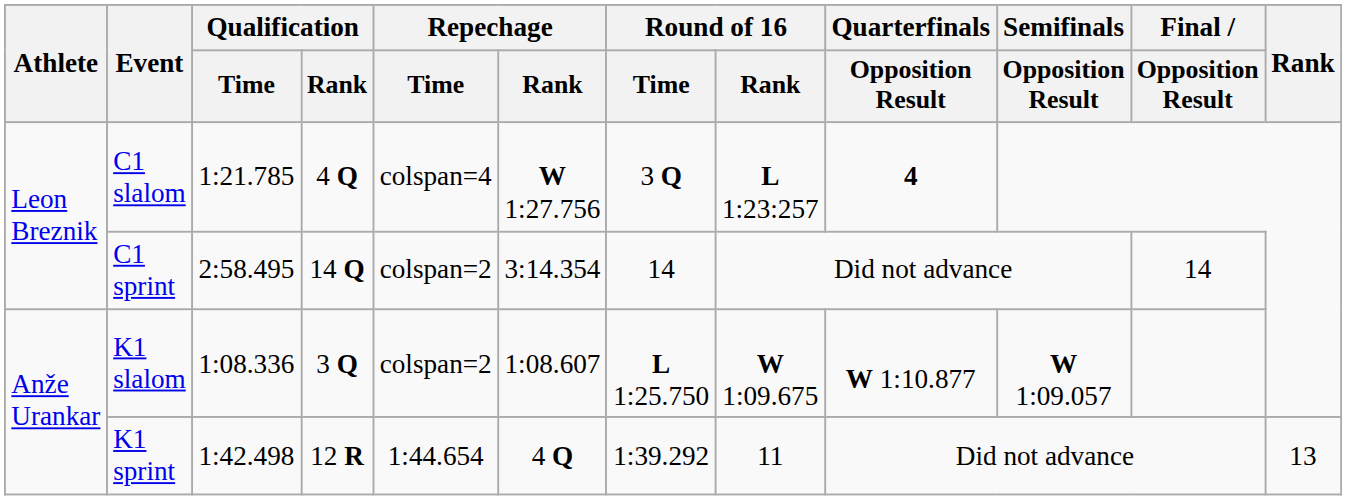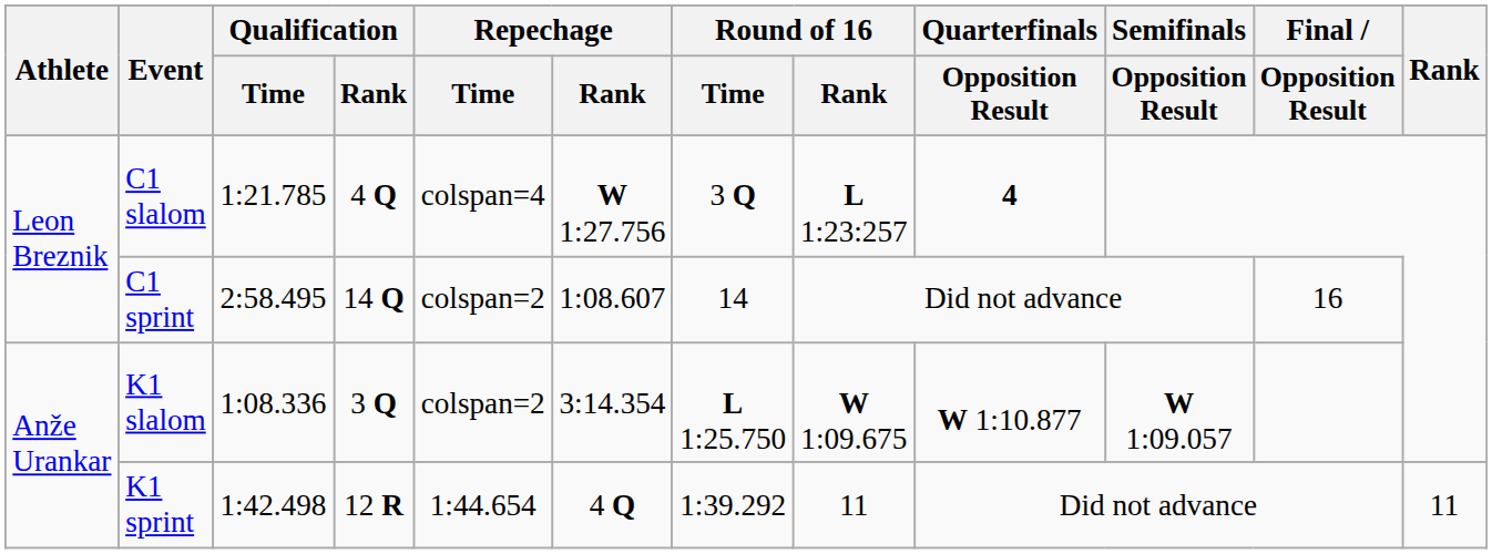C1 sprint | Repechage / Rank: 3:14.354 -> 1:08.607
C1 sprint | Final / Opposition Result: 14 -> 16
K1 slalom | Repechage / Rank: 1:08.607 -> 3:14.354
K1 sprint | Rank: 13 -> 11
